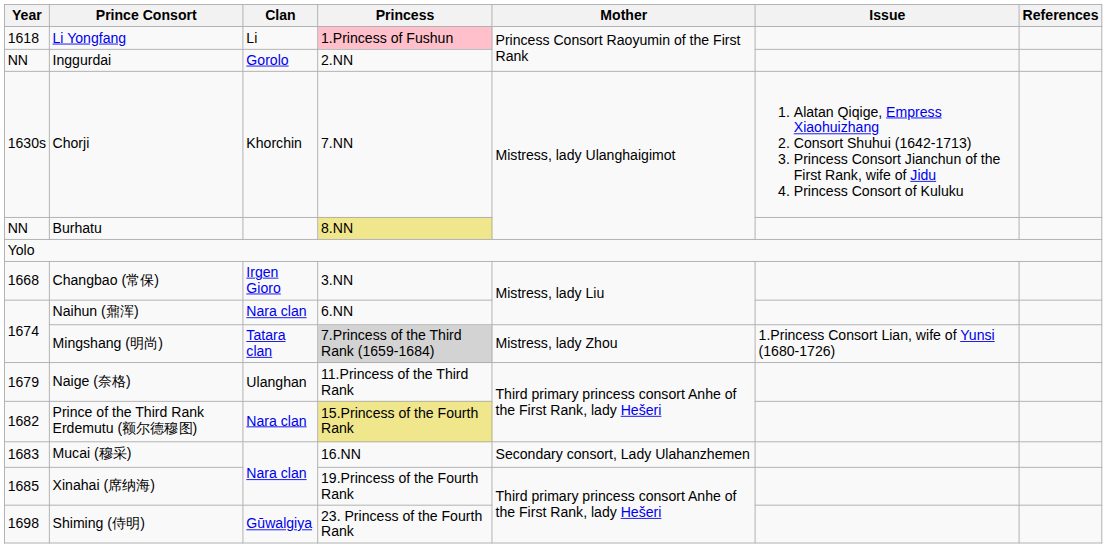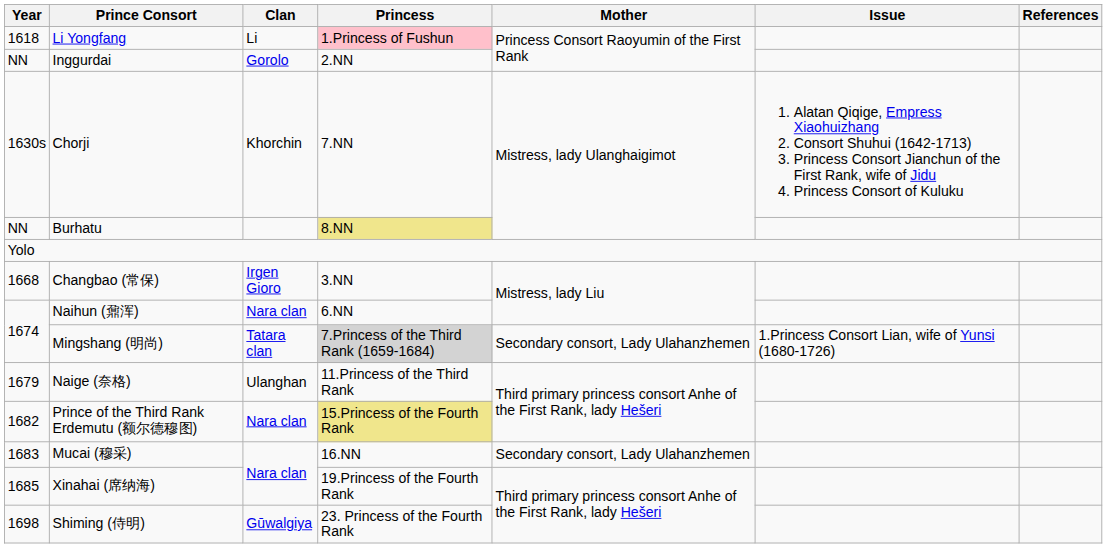Mingshang (明尚) | Mother: Mistress, lady Zhou -> Secondary consort, Lady Ulahanzhemen
